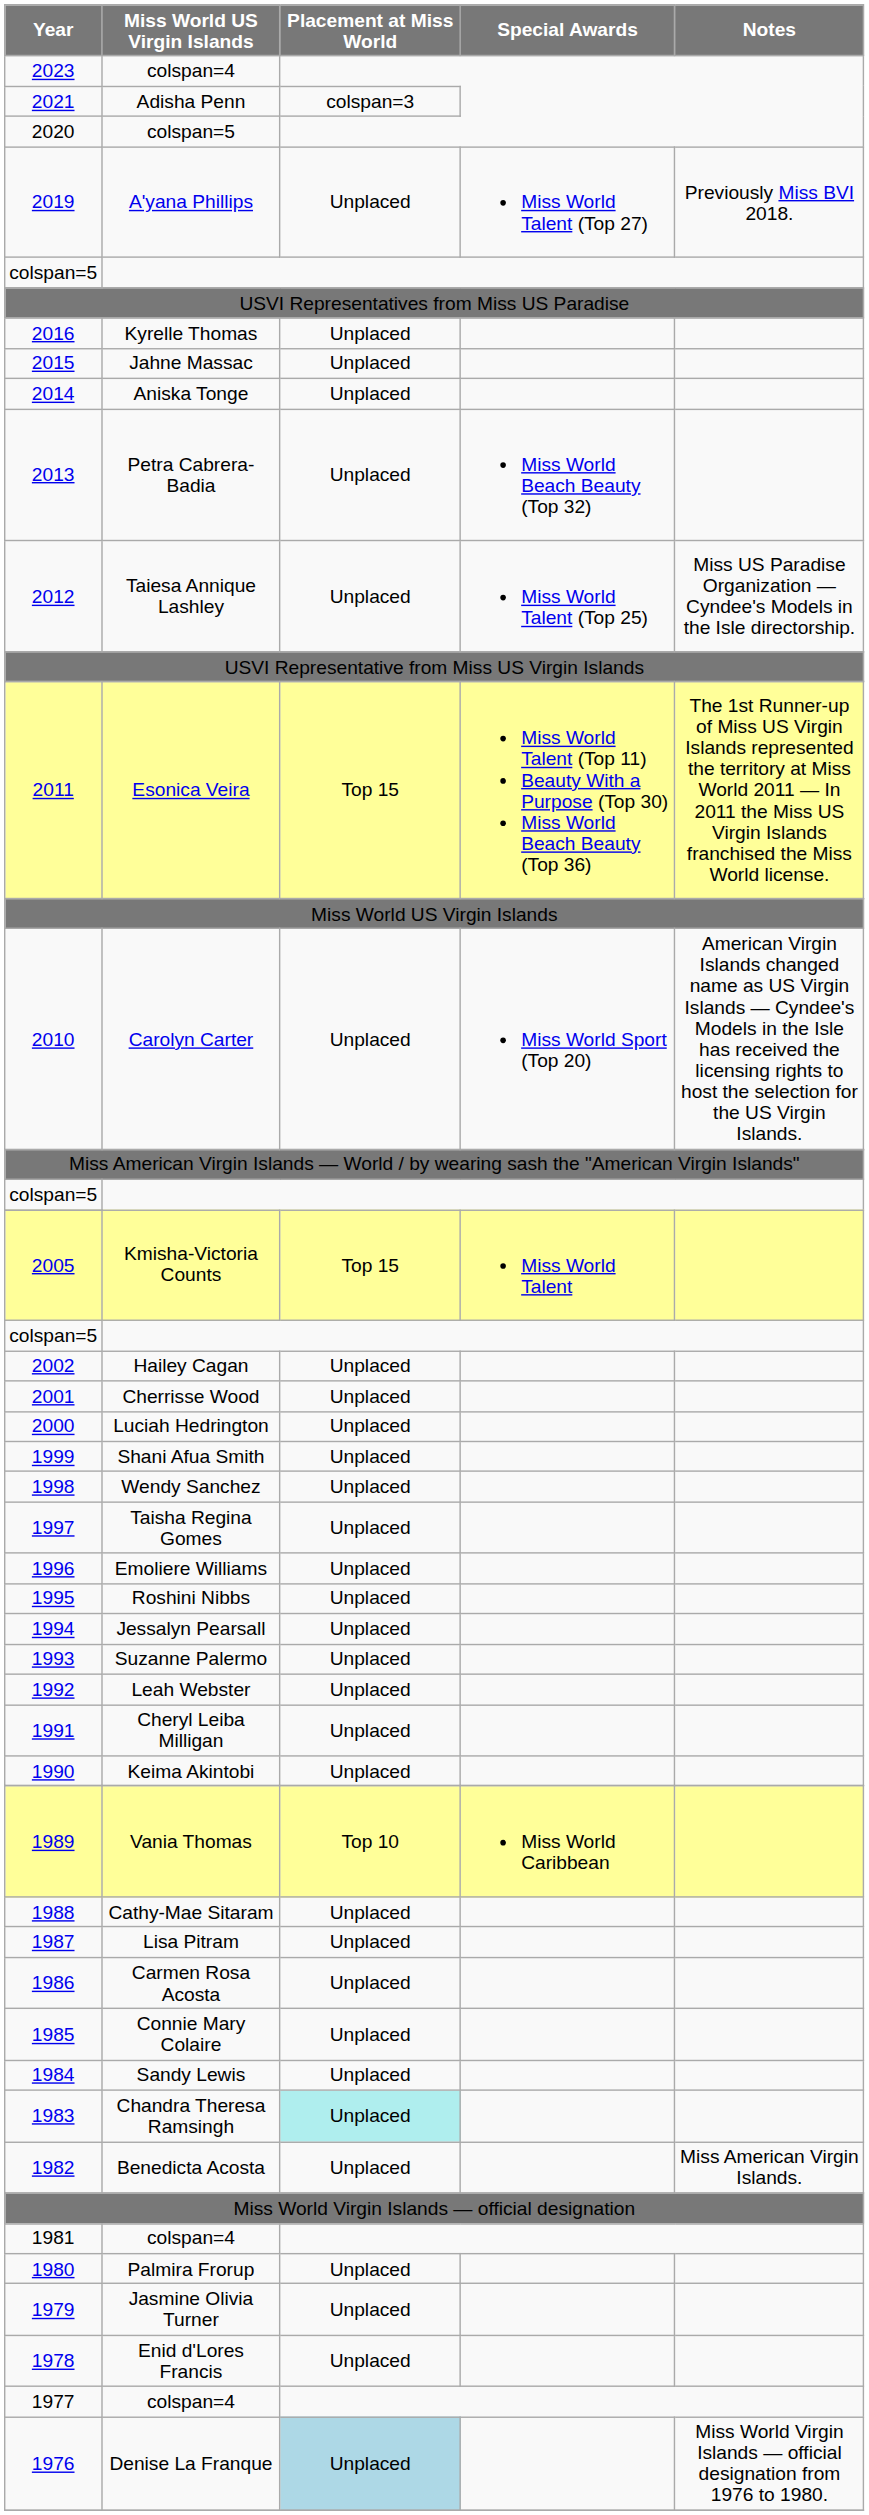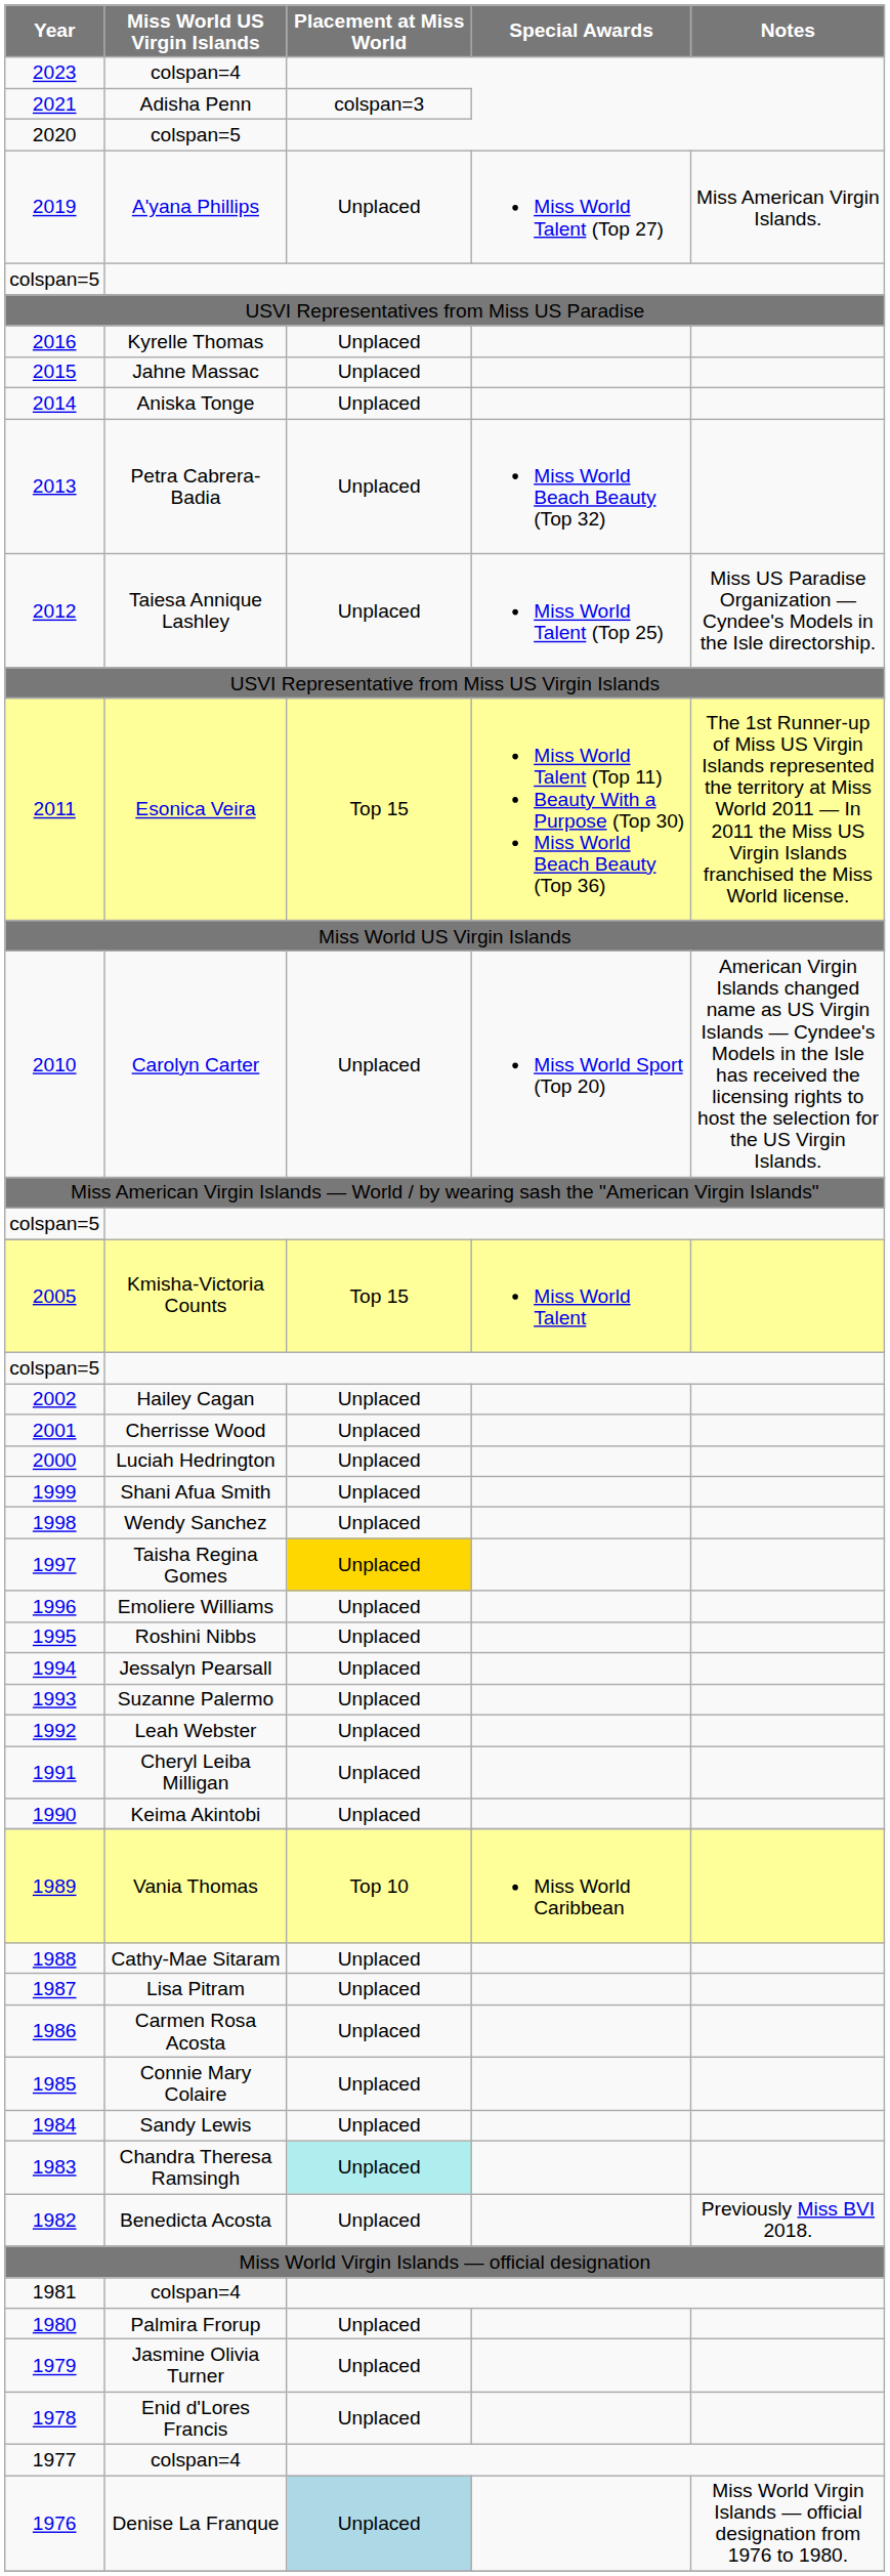A'yana Phillips | Notes: Previously Miss BVI 2018. -> Miss American Virgin Islands.
Taisha Regina Gomes | Placement at Miss World: no background -> gold background
Benedicta Acosta | Notes: Miss American Virgin Islands. -> Previously Miss BVI 2018.
